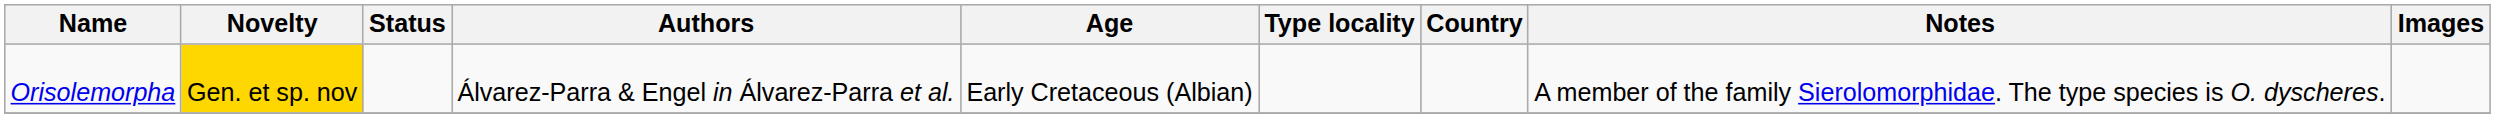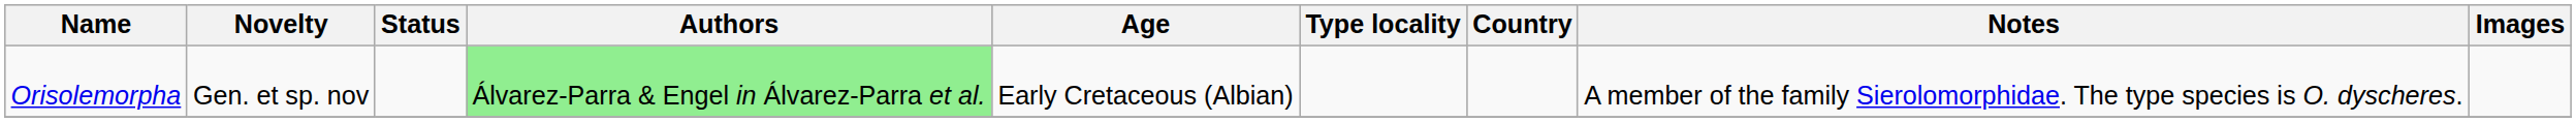Orisolemorpha | Novelty: gold background -> no background
Orisolemorpha | Authors: no background -> lightgreen background
